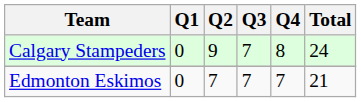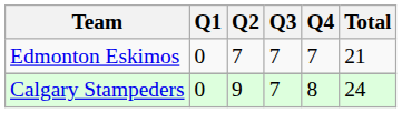rows swapped: Edmonton Eskimos <-> Calgary Stampeders
